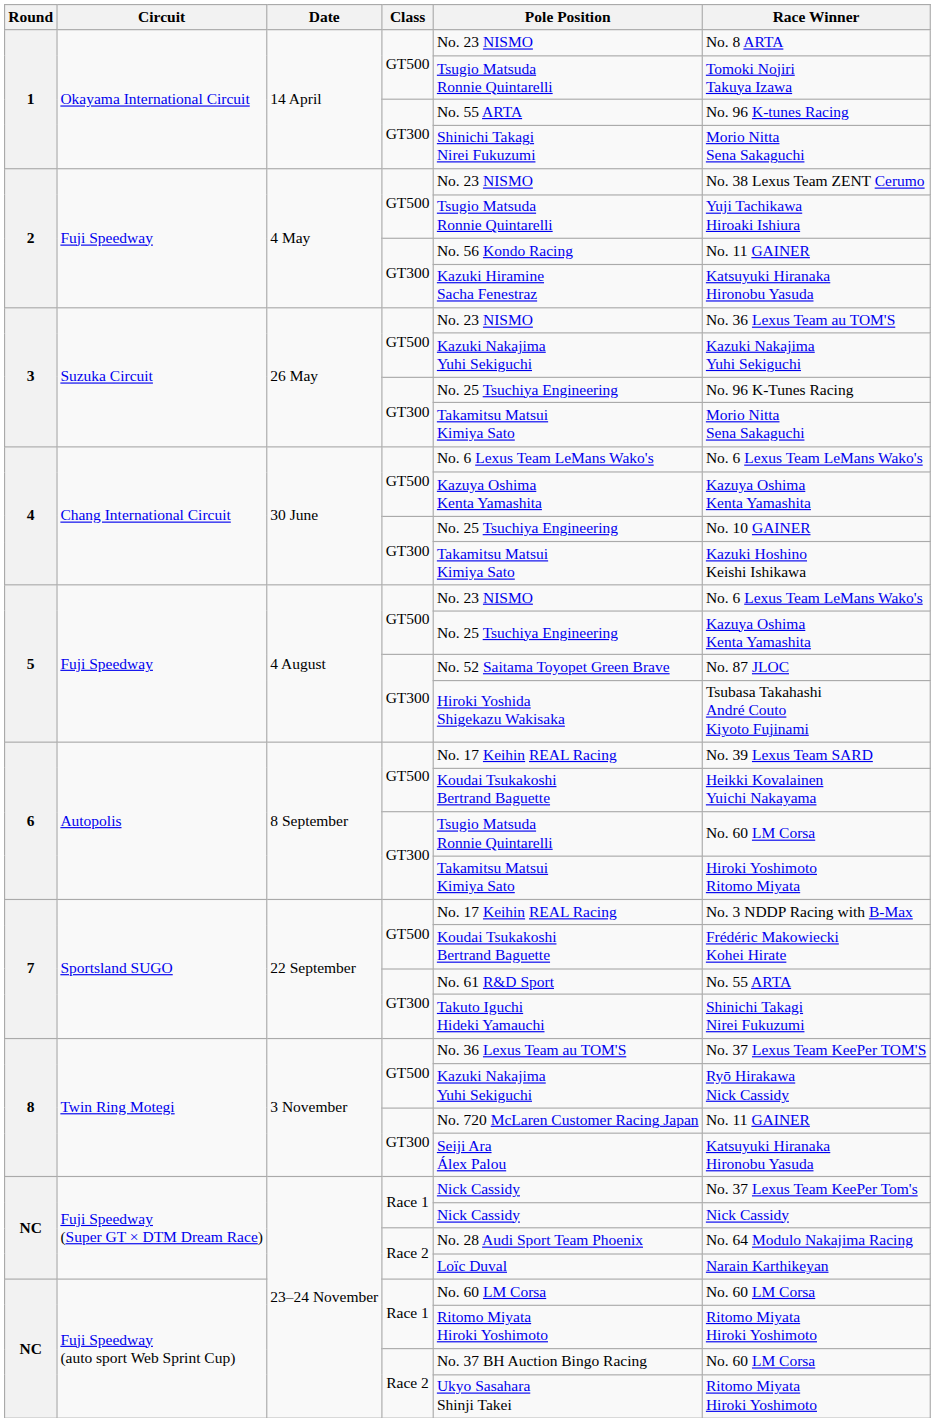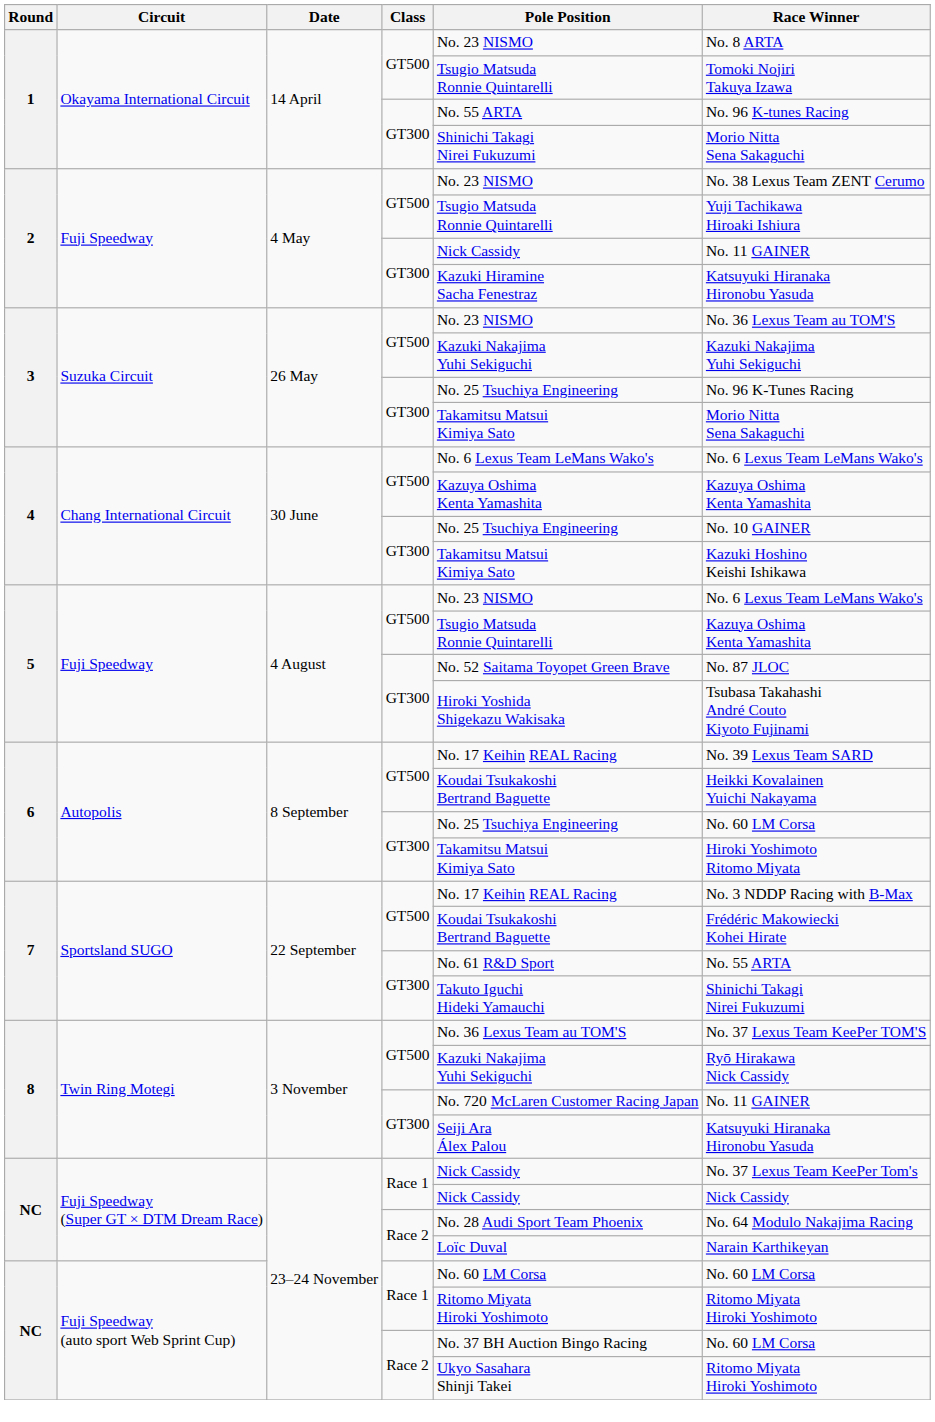row 8 | Pole Position: No. 56 Kondo Racing -> Nick Cassidy
row 19 | Pole Position: No. 25 Tsuchiya Engineering -> Tsugio Matsuda Ronnie Quintarelli
row 24 | Pole Position: Tsugio Matsuda Ronnie Quintarelli -> No. 25 Tsuchiya Engineering
